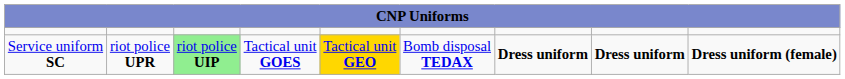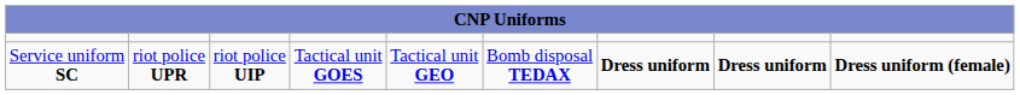Service uniform SC | column 3: lightgreen background -> no background
Service uniform SC | column 5: gold background -> no background
